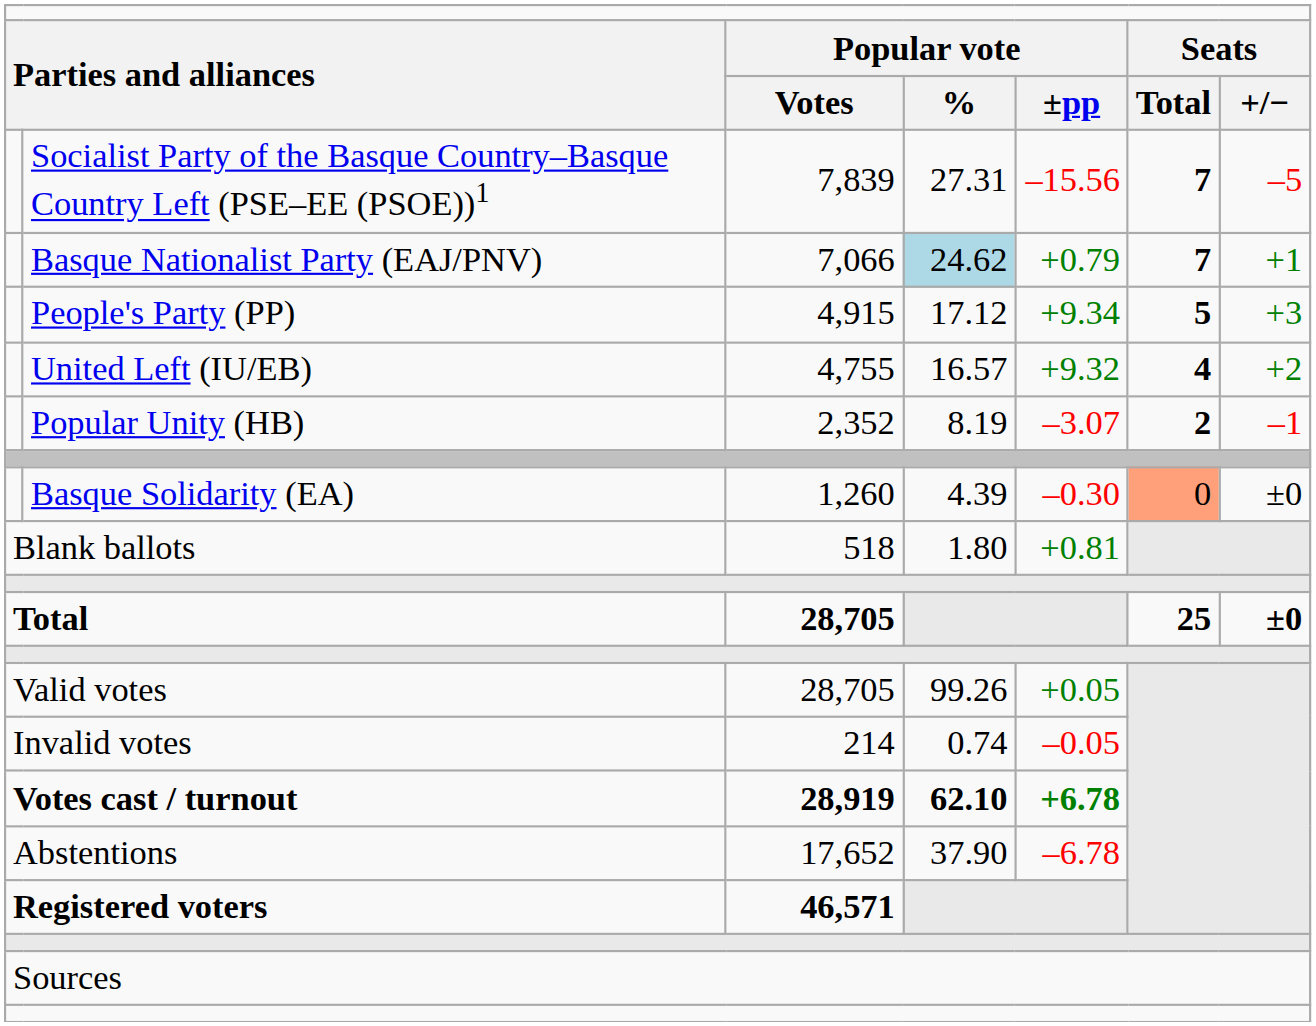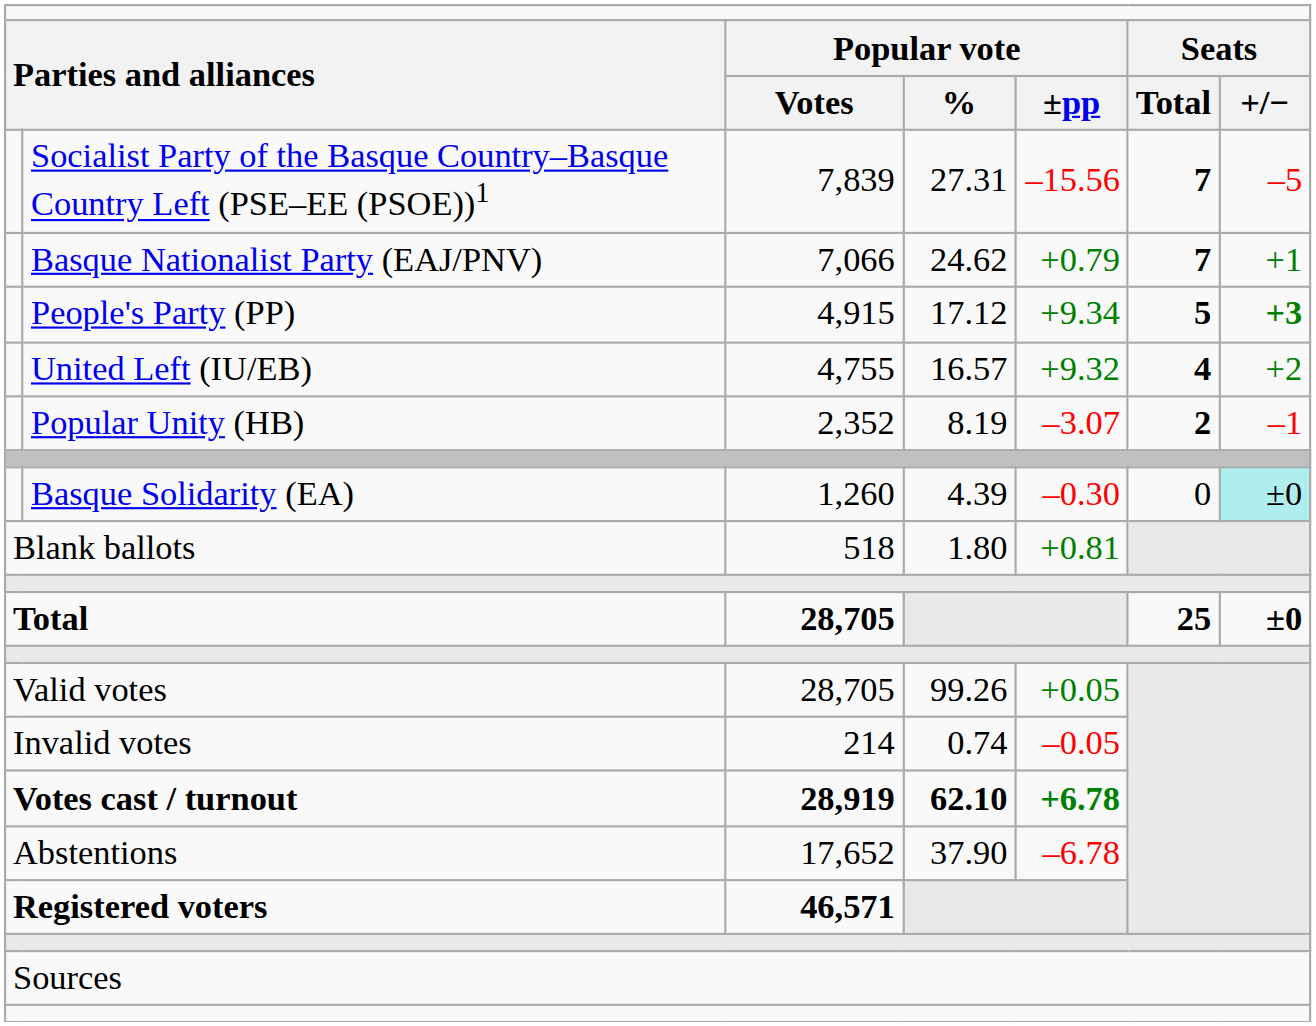Basque Nationalist Party (EAJ/PNV) | column 4: lightblue background -> no background
People's Party (PP) | column 7: normal -> bold
Basque Solidarity (EA) | column 6: lightsalmon background -> no background
Basque Solidarity (EA) | column 7: no background -> paleturquoise background
